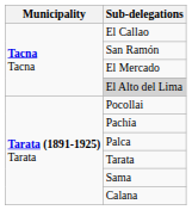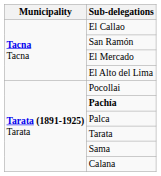El Alto del Lima | Sub-delegations: lightgrey background -> no background
Pachía | Sub-delegations: normal -> bold
